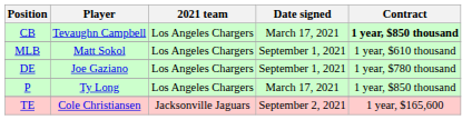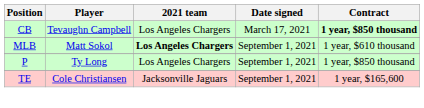MLB | 2021 team: normal -> bold
- row: DE | Joe Gaziano | Los Angeles Chargers | September 1, 2021 | 1 year, $780 thousand
P | Date signed: March 17, 2021 -> September 1, 2021
TE | Date signed: September 2, 2021 -> September 1, 2021
